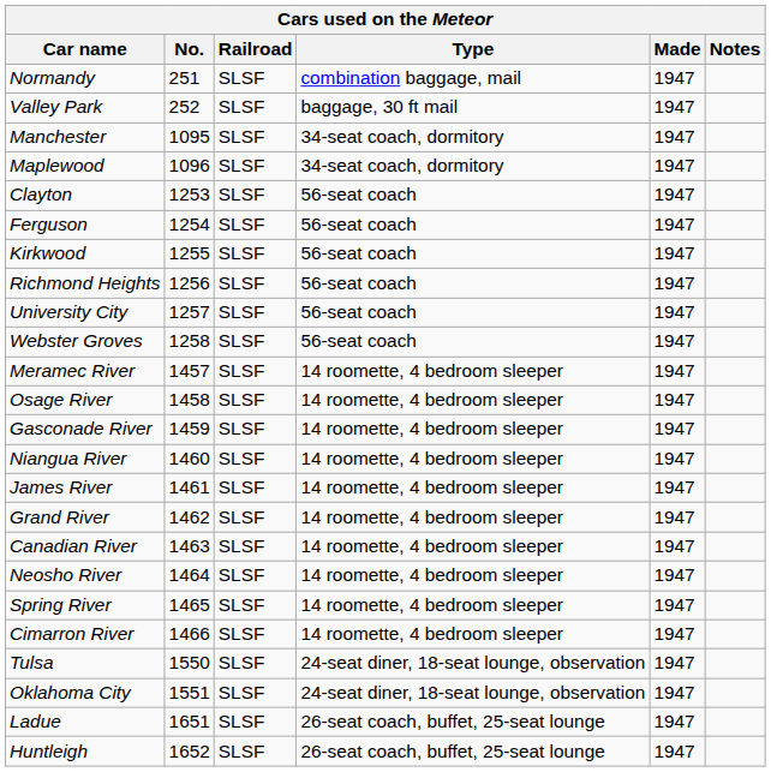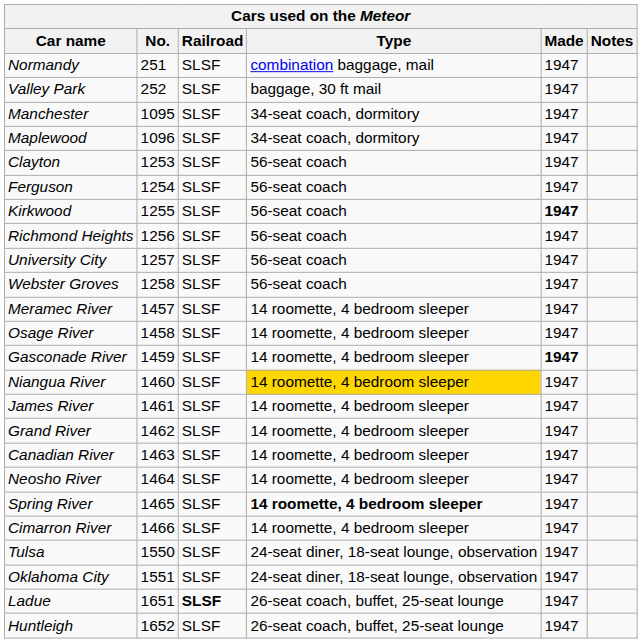Kirkwood | Made: normal -> bold
Gasconade River | Made: normal -> bold
Niangua River | Type: no background -> gold background
Spring River | Type: normal -> bold
Ladue | Railroad: normal -> bold
